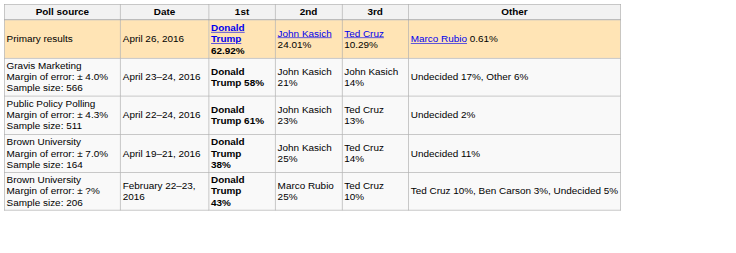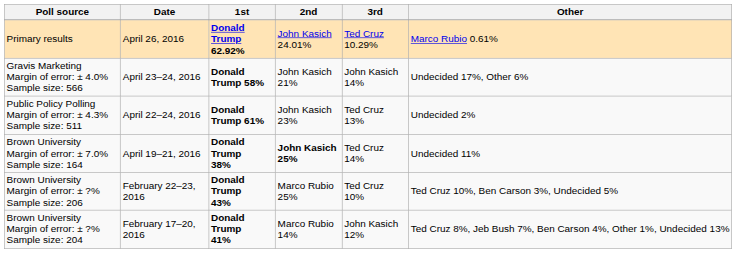Brown University Margin of error: ± 7.0% Sample size: 164 | 2nd: normal -> bold
+ row: Brown University Margin of error: ± ?% Sample size: 204 | February 17–20, 2016 | Donald Trump 41% | Marco Rubio 14% | John Kasich 12% | Ted Cruz 8%, Jeb Bush 7%, Ben Carson 4%, Other 1%, Undecided 13%
